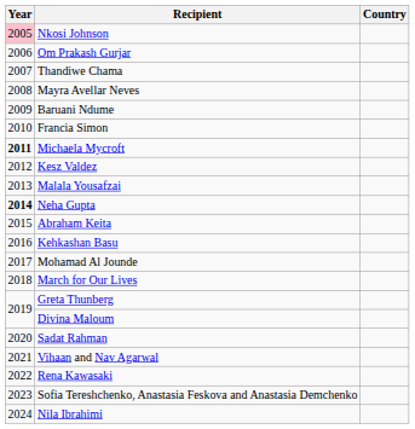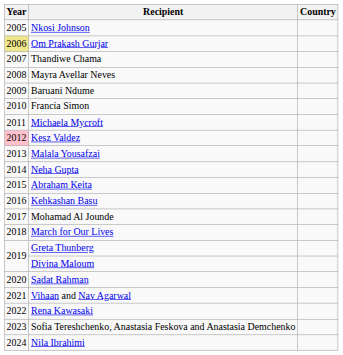Nkosi Johnson | Year: pink background -> no background
Om Prakash Gurjar | Year: no background -> khaki background
Michaela Mycroft | Year: bold -> normal
Kesz Valdez | Year: no background -> pink background
Neha Gupta | Year: bold -> normal
